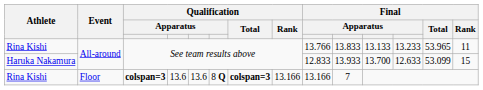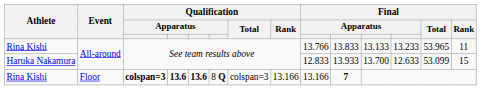Rina Kishi / Floor | column 4: normal -> bold
Rina Kishi / Floor | column 5: normal -> bold
Rina Kishi / Floor | Qualification / Total: bold -> normal
Rina Kishi / Floor | column 10: normal -> bold
